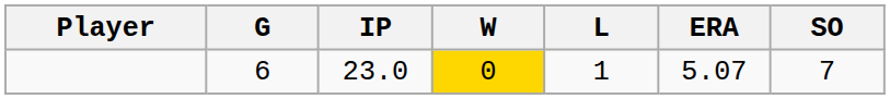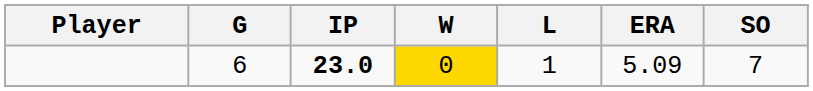row 2 | IP: normal -> bold
row 2 | ERA: 5.07 -> 5.09
